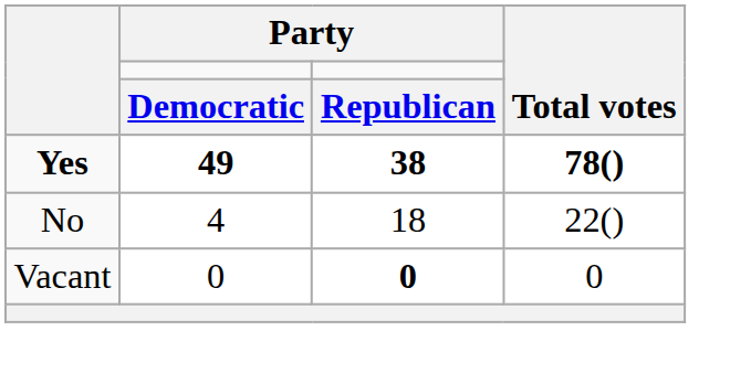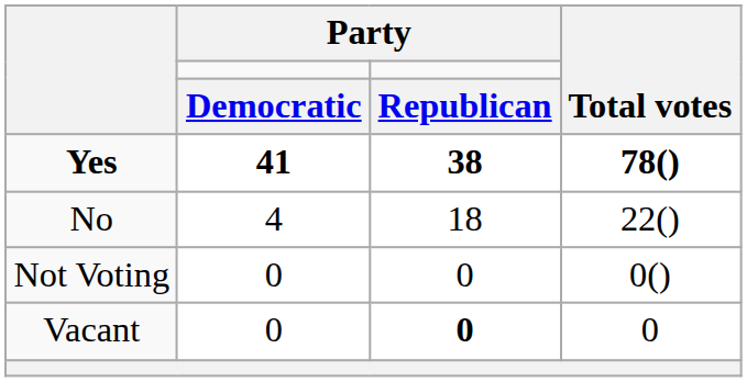Yes | column 2: 49 -> 41
+ row: Not Voting | 0 | 0 | 0()
